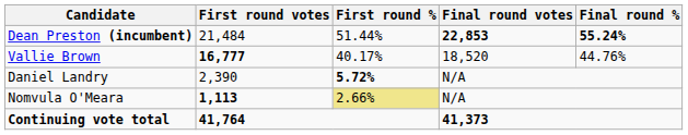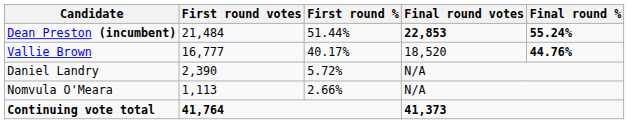Vallie Brown | First round votes: bold -> normal
Vallie Brown | Final round %: normal -> bold
Daniel Landry | First round %: bold -> normal
Nomvula O'Meara | First round votes: bold -> normal
Nomvula O'Meara | First round %: khaki background -> no background
